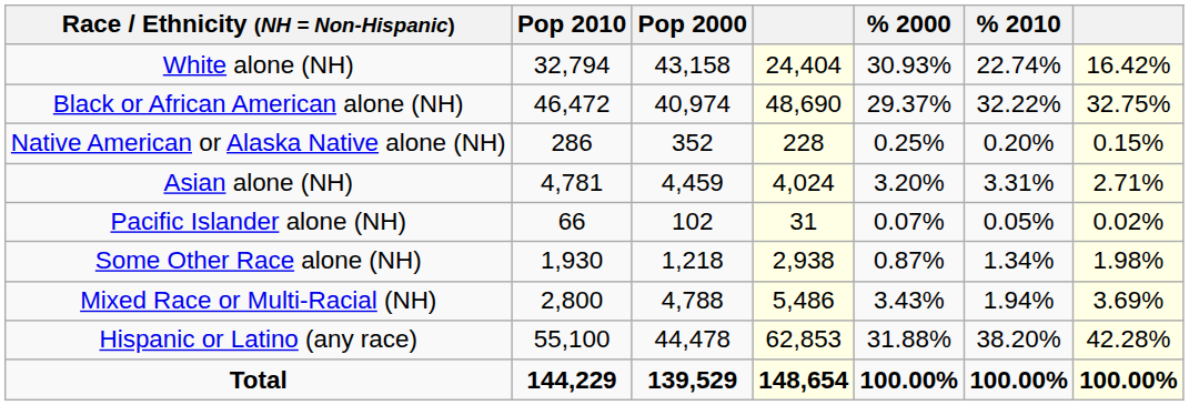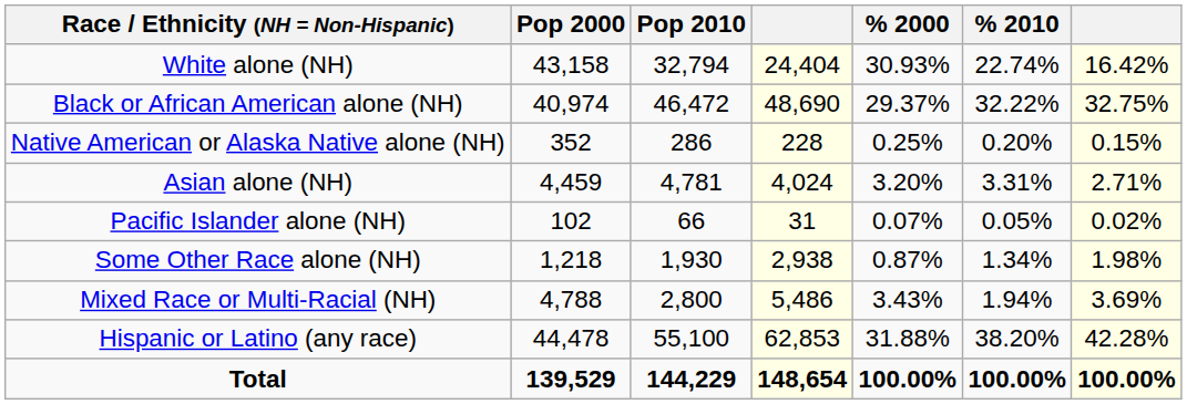columns swapped: Pop 2000 <-> Pop 2010
